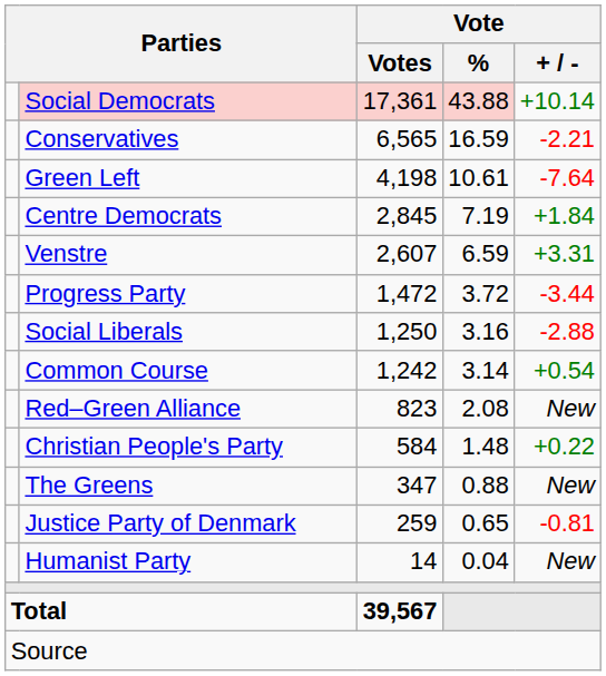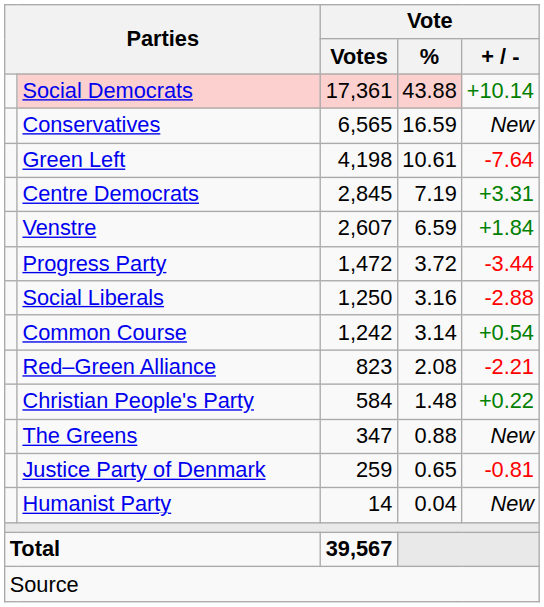Conservatives | Vote / + / -: -2.21 -> New
Centre Democrats | Vote / + / -: +1.84 -> +3.31
Venstre | Vote / + / -: +3.31 -> +1.84
Red–Green Alliance | Vote / + / -: New -> -2.21
